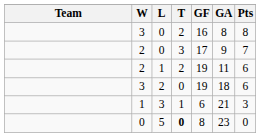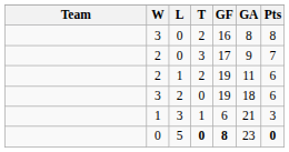5 | GF: normal -> bold
5 | Pts: normal -> bold
